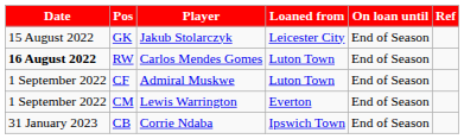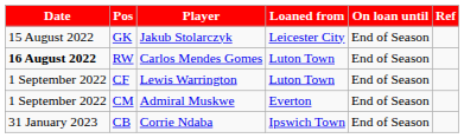CF | Player: Admiral Muskwe -> Lewis Warrington
CM | Player: Lewis Warrington -> Admiral Muskwe
